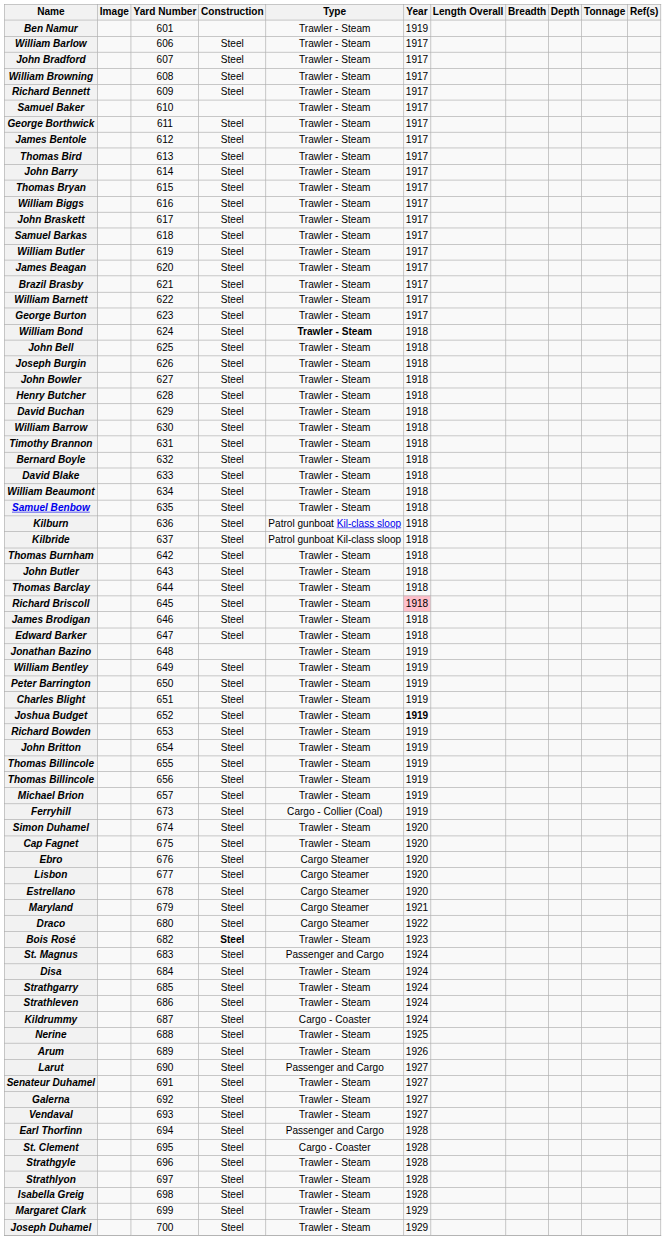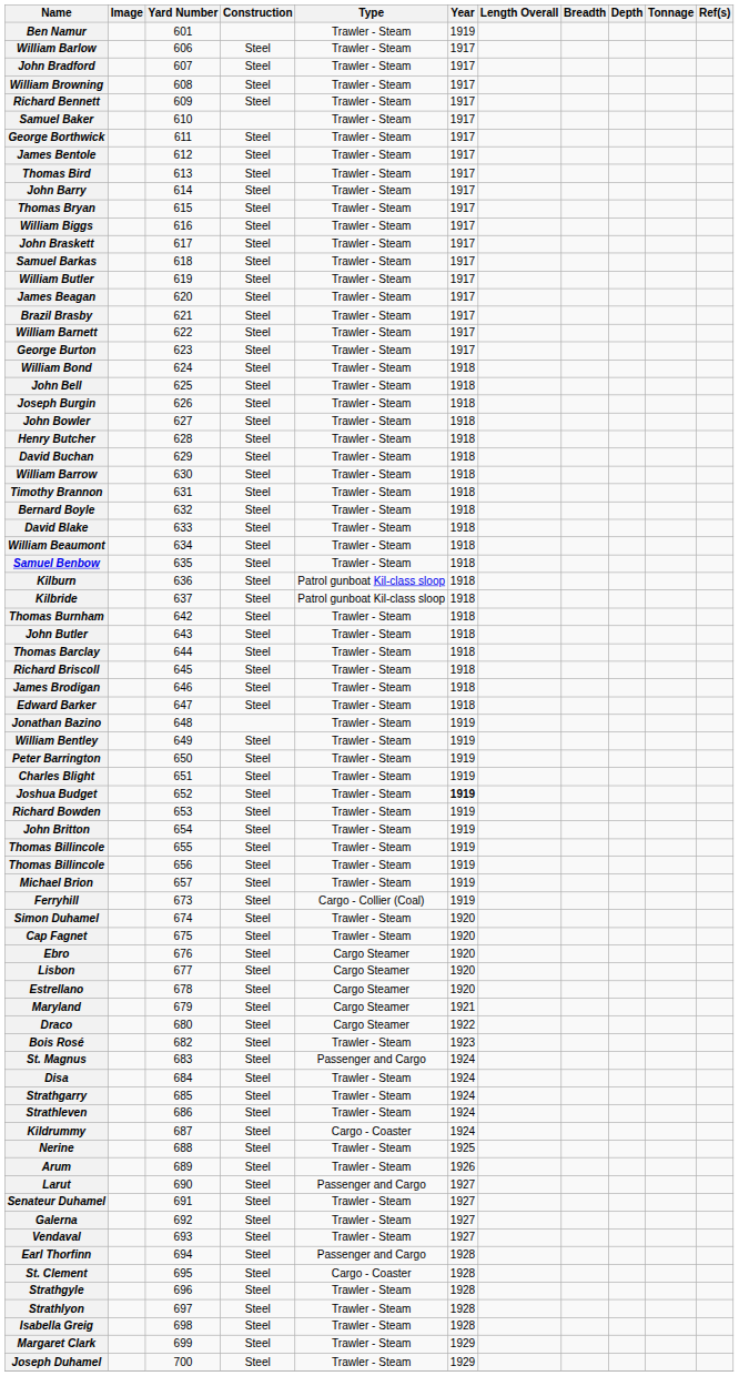William Bond | Type: bold -> normal
Richard Briscoll | Year: pink background -> no background
Bois Rosé | Construction: bold -> normal
